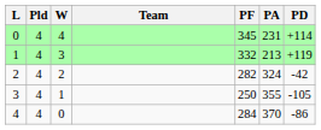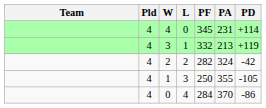columns swapped: Team <-> L
